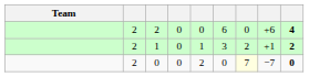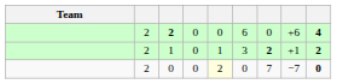row 2 | column 3: normal -> bold
row 3 | column 7: normal -> bold
row 4 | column 5: no background -> lightyellow background
row 4 | column 7: lightyellow background -> no background
